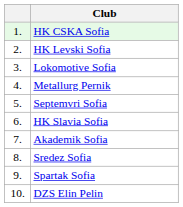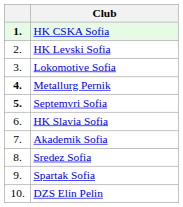HK CSKA Sofia | column 1: normal -> bold
Metallurg Pernik | column 1: normal -> bold
Septemvri Sofia | column 1: normal -> bold
